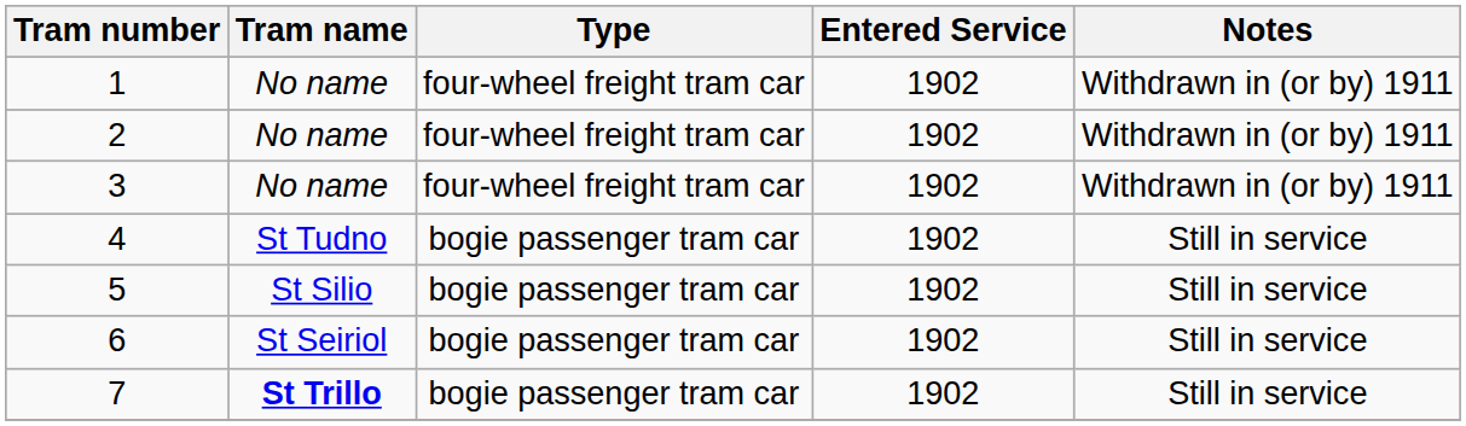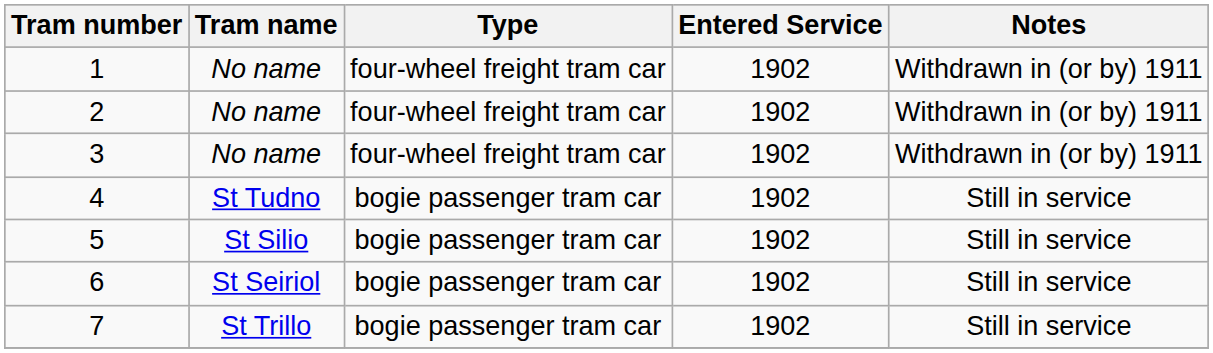7 | Tram name: bold -> normal
